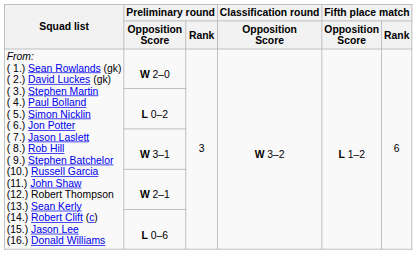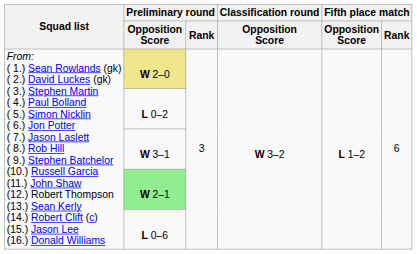W 2–0 | Preliminary round / Opposition Score: no background -> khaki background
W 2–1 | Preliminary round / Opposition Score: no background -> lightgreen background
